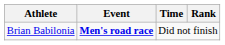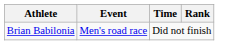Brian Babilonia | Event: bold -> normal
